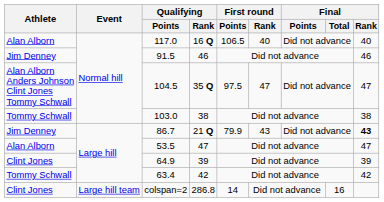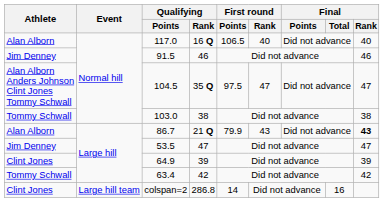86.7 | Athlete: Jim Denney -> Alan Alborn
53.5 | Athlete: Alan Alborn -> Jim Denney
